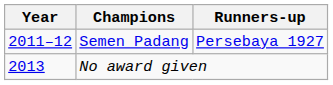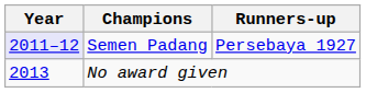Semen Padang | Year: no background -> lavender background
